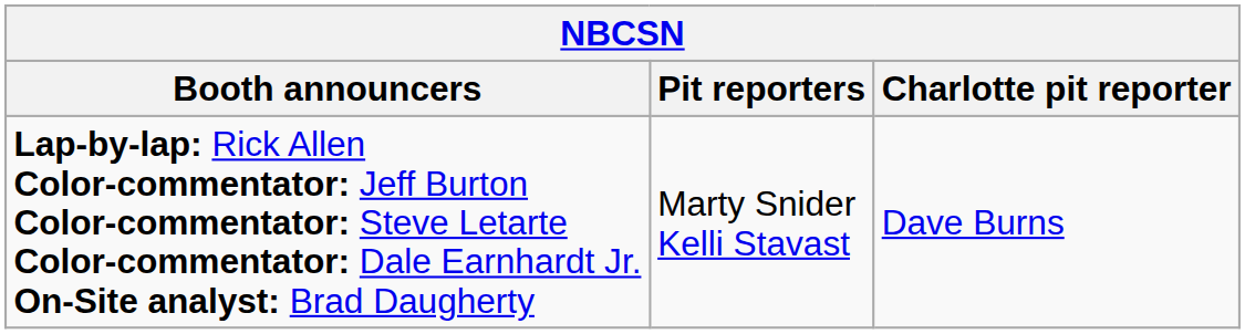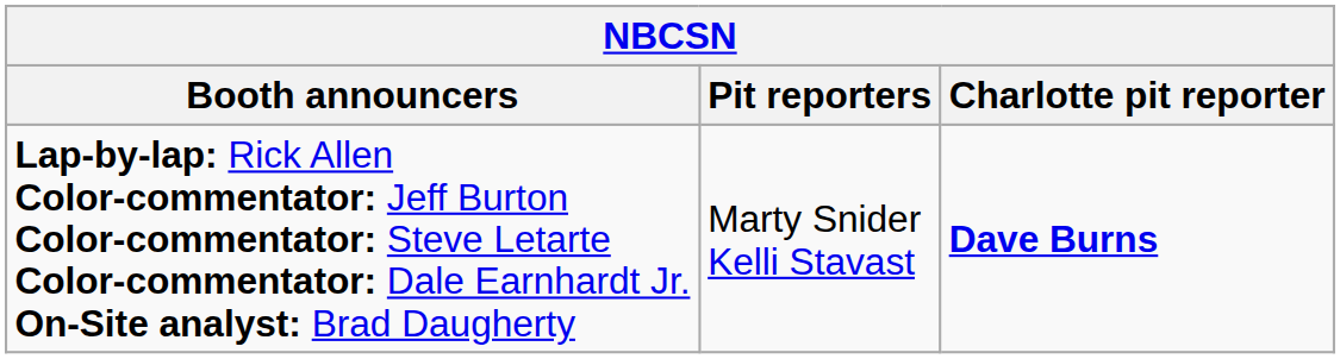row 3 | Charlotte pit reporter: normal -> bold
